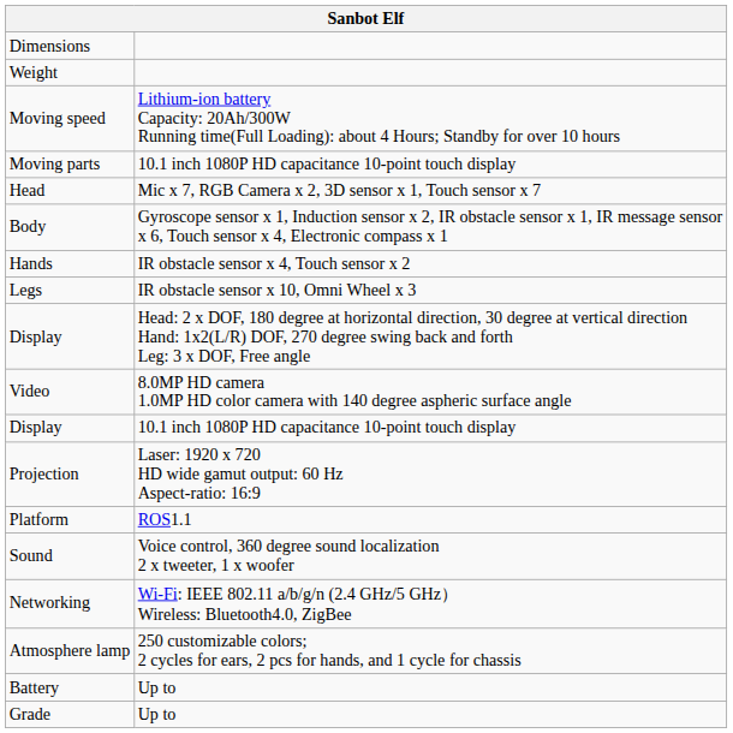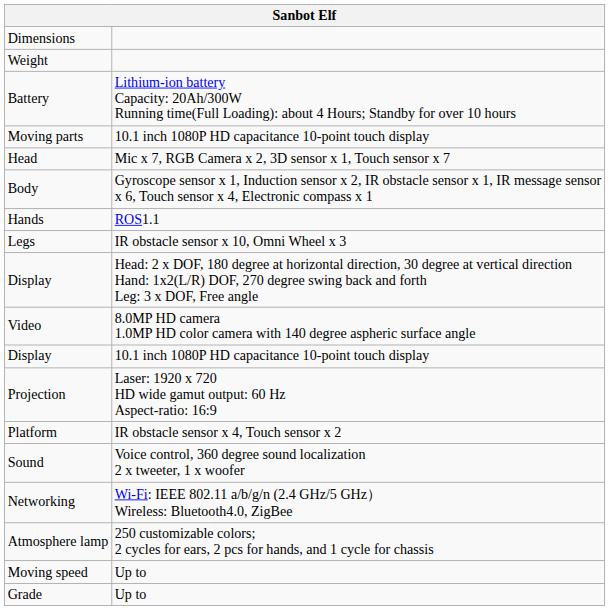row 4 | column 1: Moving speed -> Battery
row 8 | column 2: IR obstacle sensor x 4, Touch sensor x 2 -> ROS1.1
row 14 | column 2: ROS1.1 -> IR obstacle sensor x 4, Touch sensor x 2
row 18 | column 1: Battery -> Moving speed
